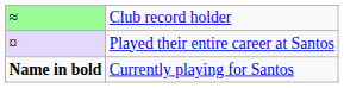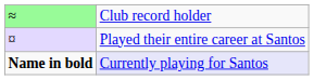Name in bold | column 2: no background -> lavender background
